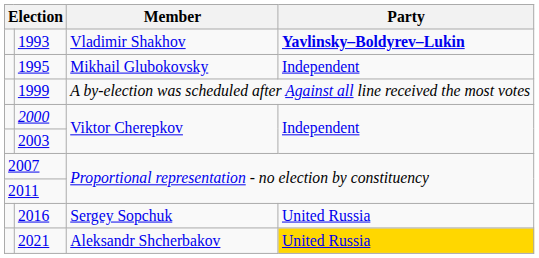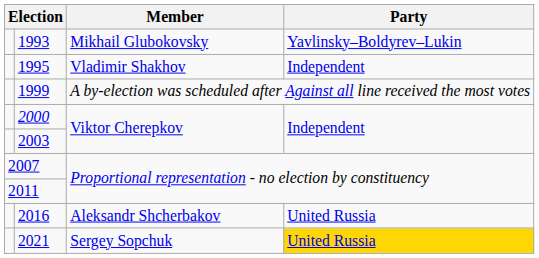1993 | Member: Vladimir Shakhov -> Mikhail Glubokovsky
1993 | Party: bold -> normal
1995 | Member: Mikhail Glubokovsky -> Vladimir Shakhov
2016 | Member: Sergey Sopchuk -> Aleksandr Shcherbakov
2021 | Member: Aleksandr Shcherbakov -> Sergey Sopchuk
